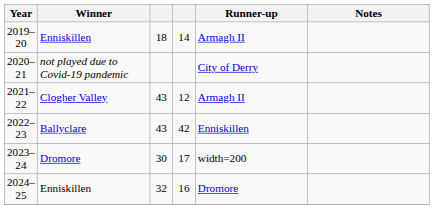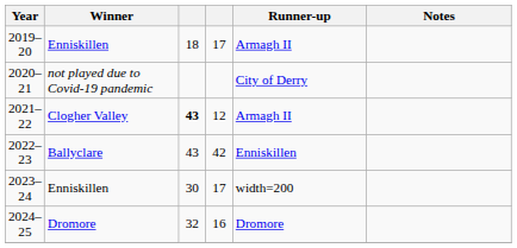2019–20 | column 4: 14 -> 17
2021–22 | column 3: normal -> bold
2023–24 | Winner: Dromore -> Enniskillen
2024–25 | Winner: Enniskillen -> Dromore
